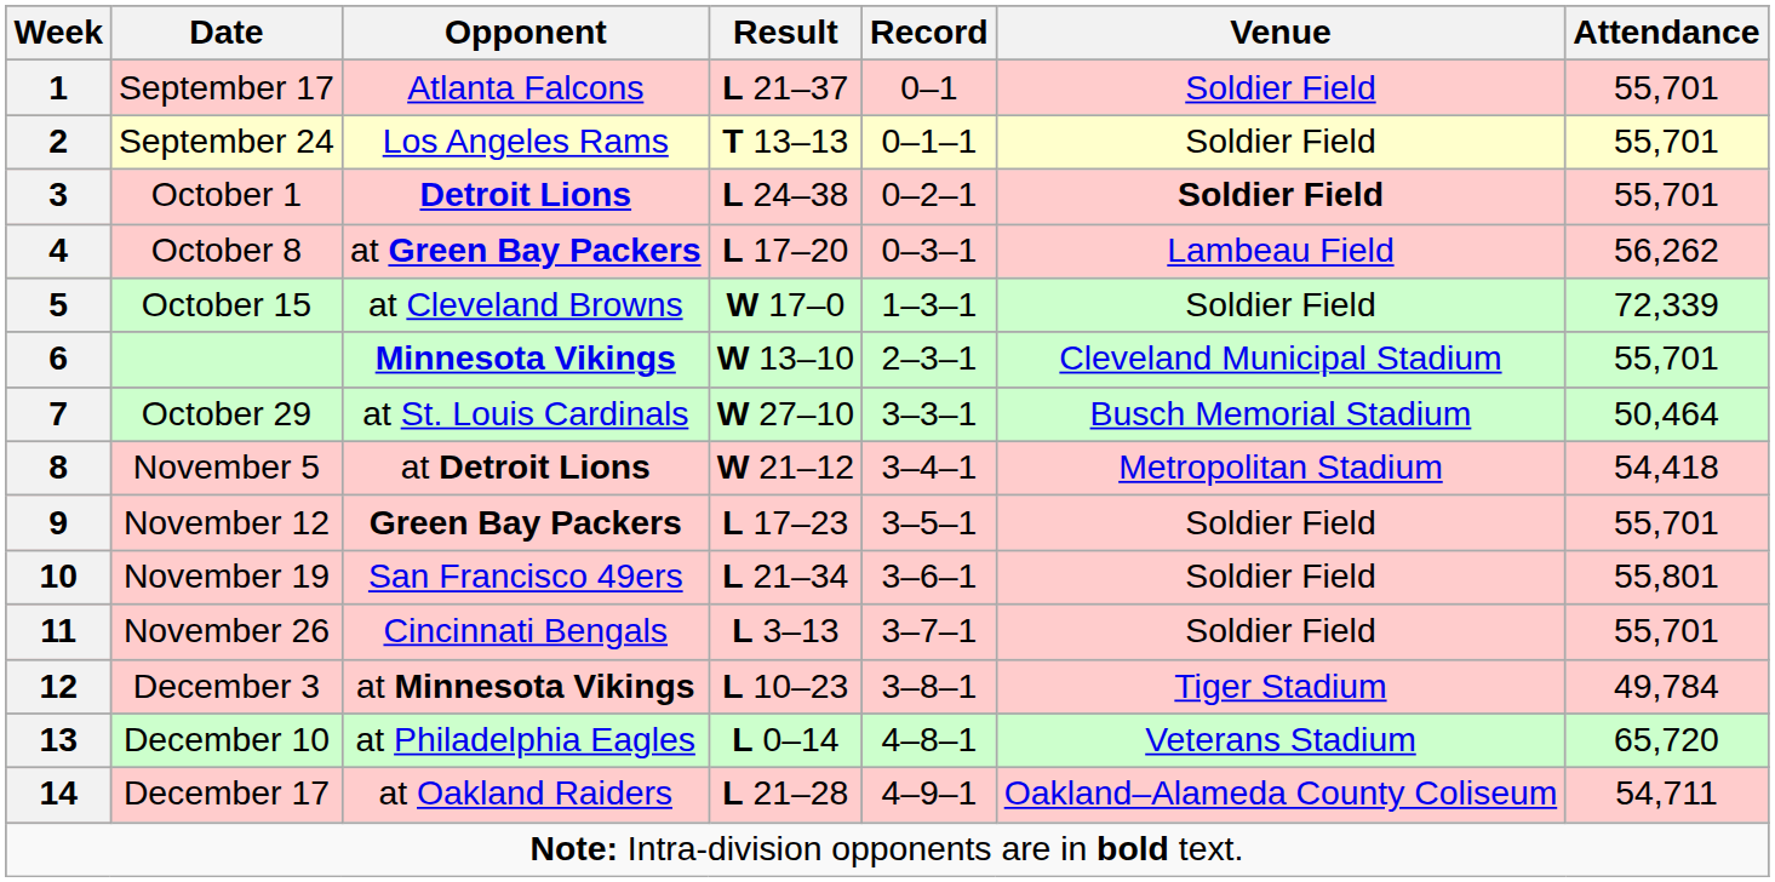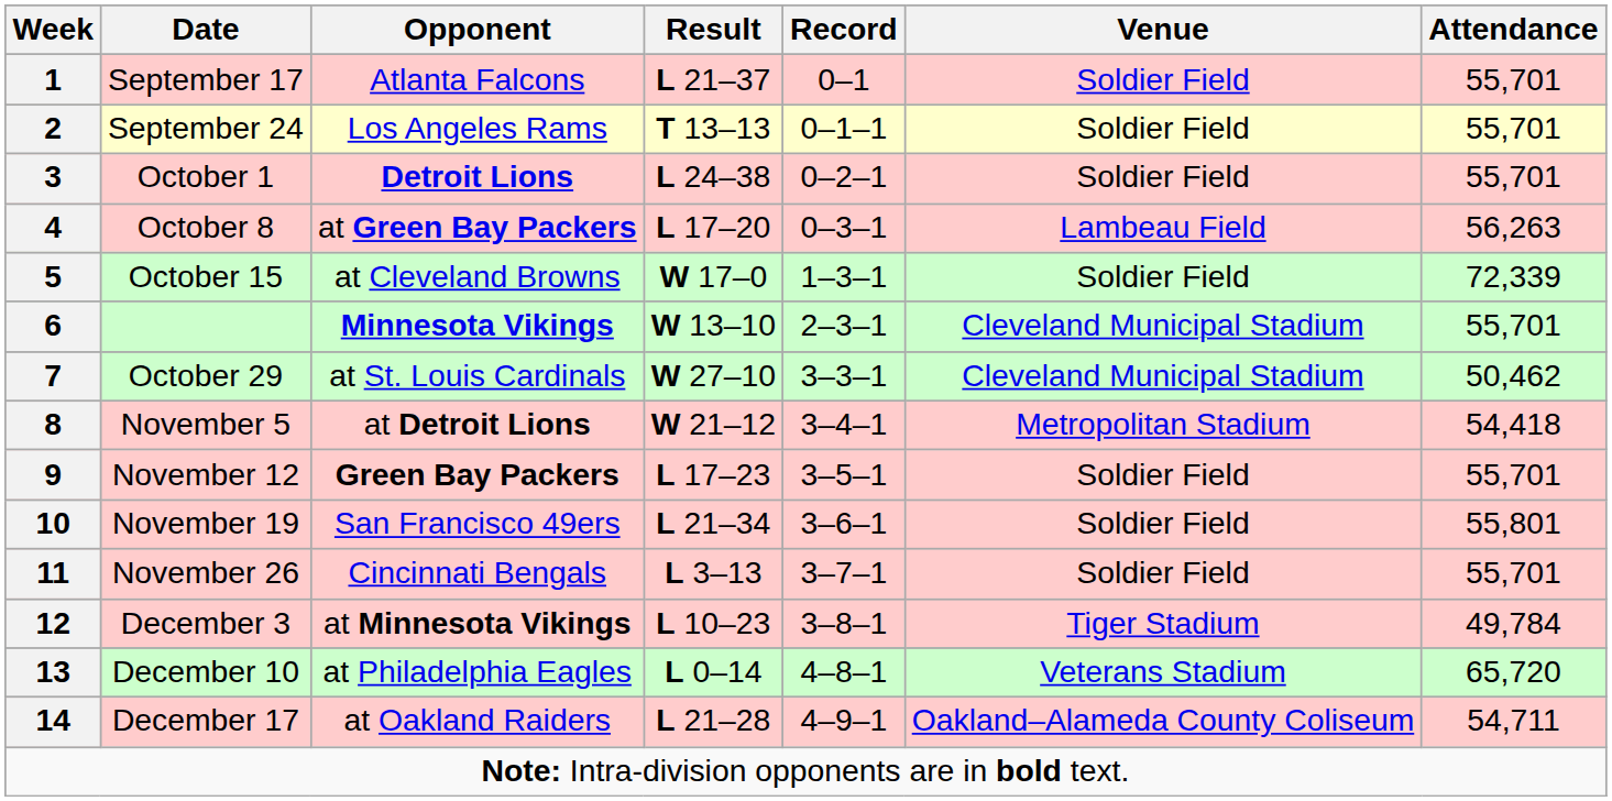3 | Venue: bold -> normal
4 | Attendance: 56,262 -> 56,263
7 | Venue: Busch Memorial Stadium -> Cleveland Municipal Stadium
7 | Attendance: 50,464 -> 50,462
